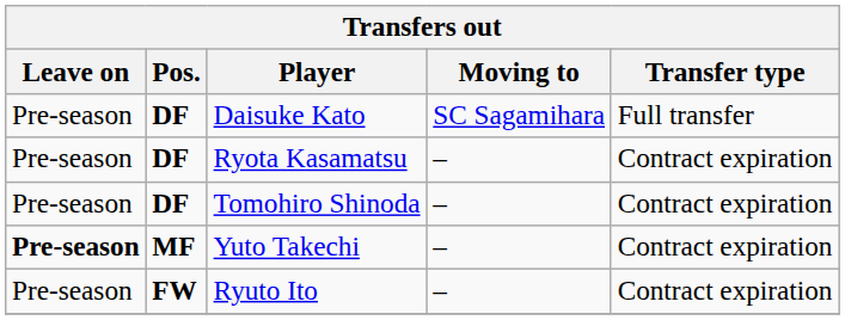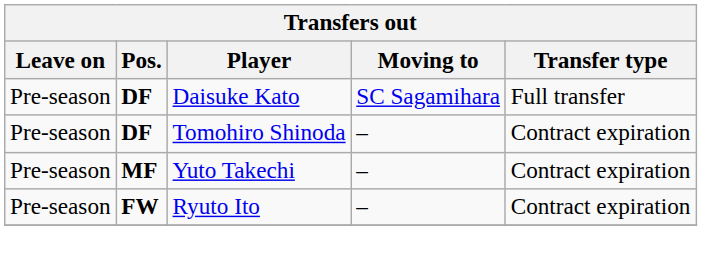- row: Pre-season | DF | Ryota Kasamatsu | – | Contract expiration
Yuto Takechi | Leave on: bold -> normal
